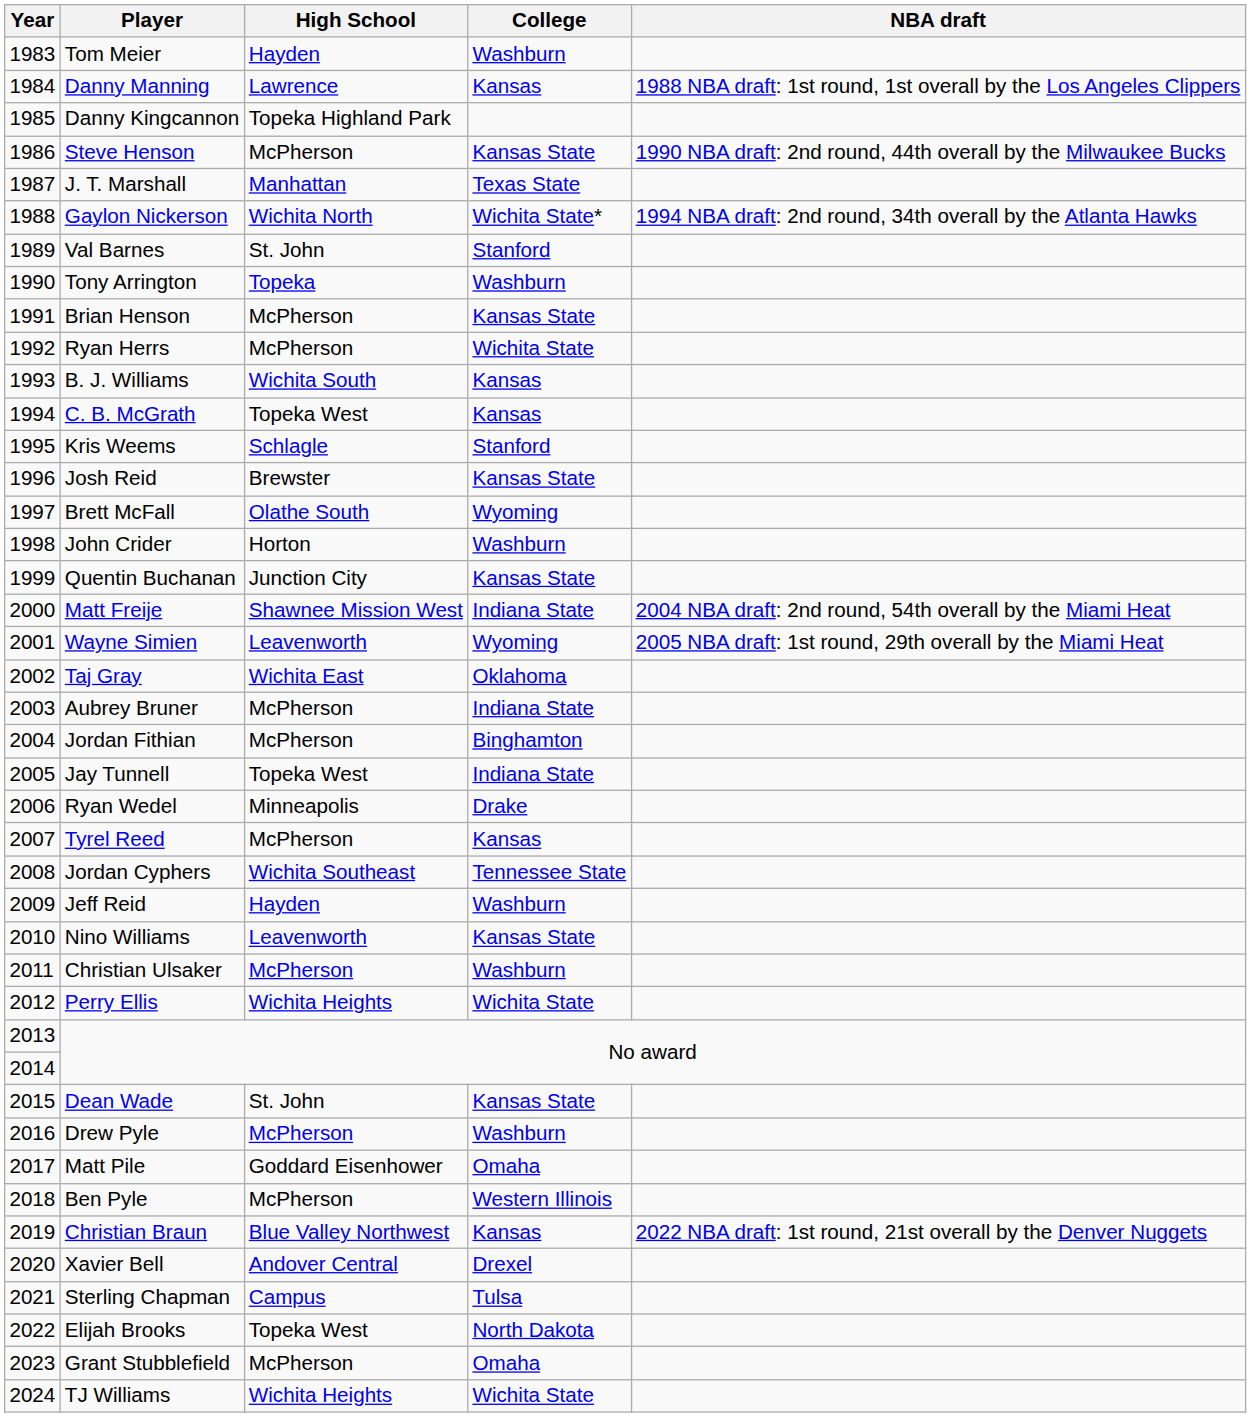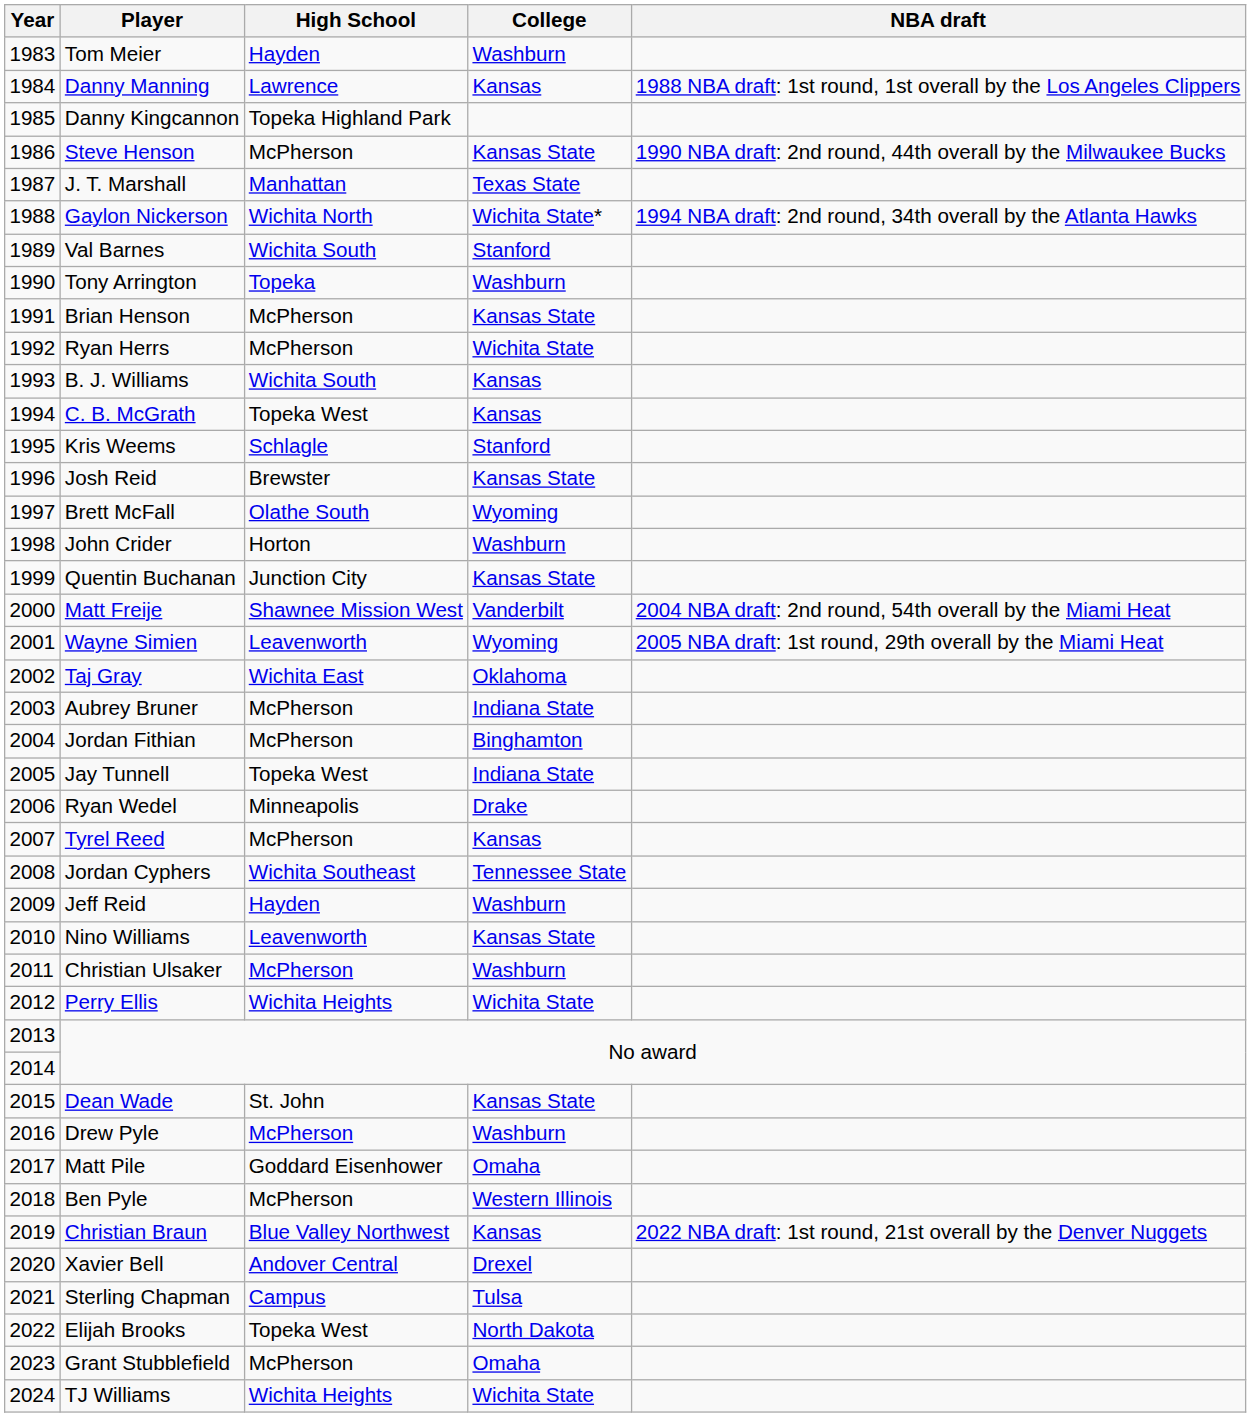Val Barnes | High School: St. John -> Wichita South
Matt Freije | College: Indiana State -> Vanderbilt
